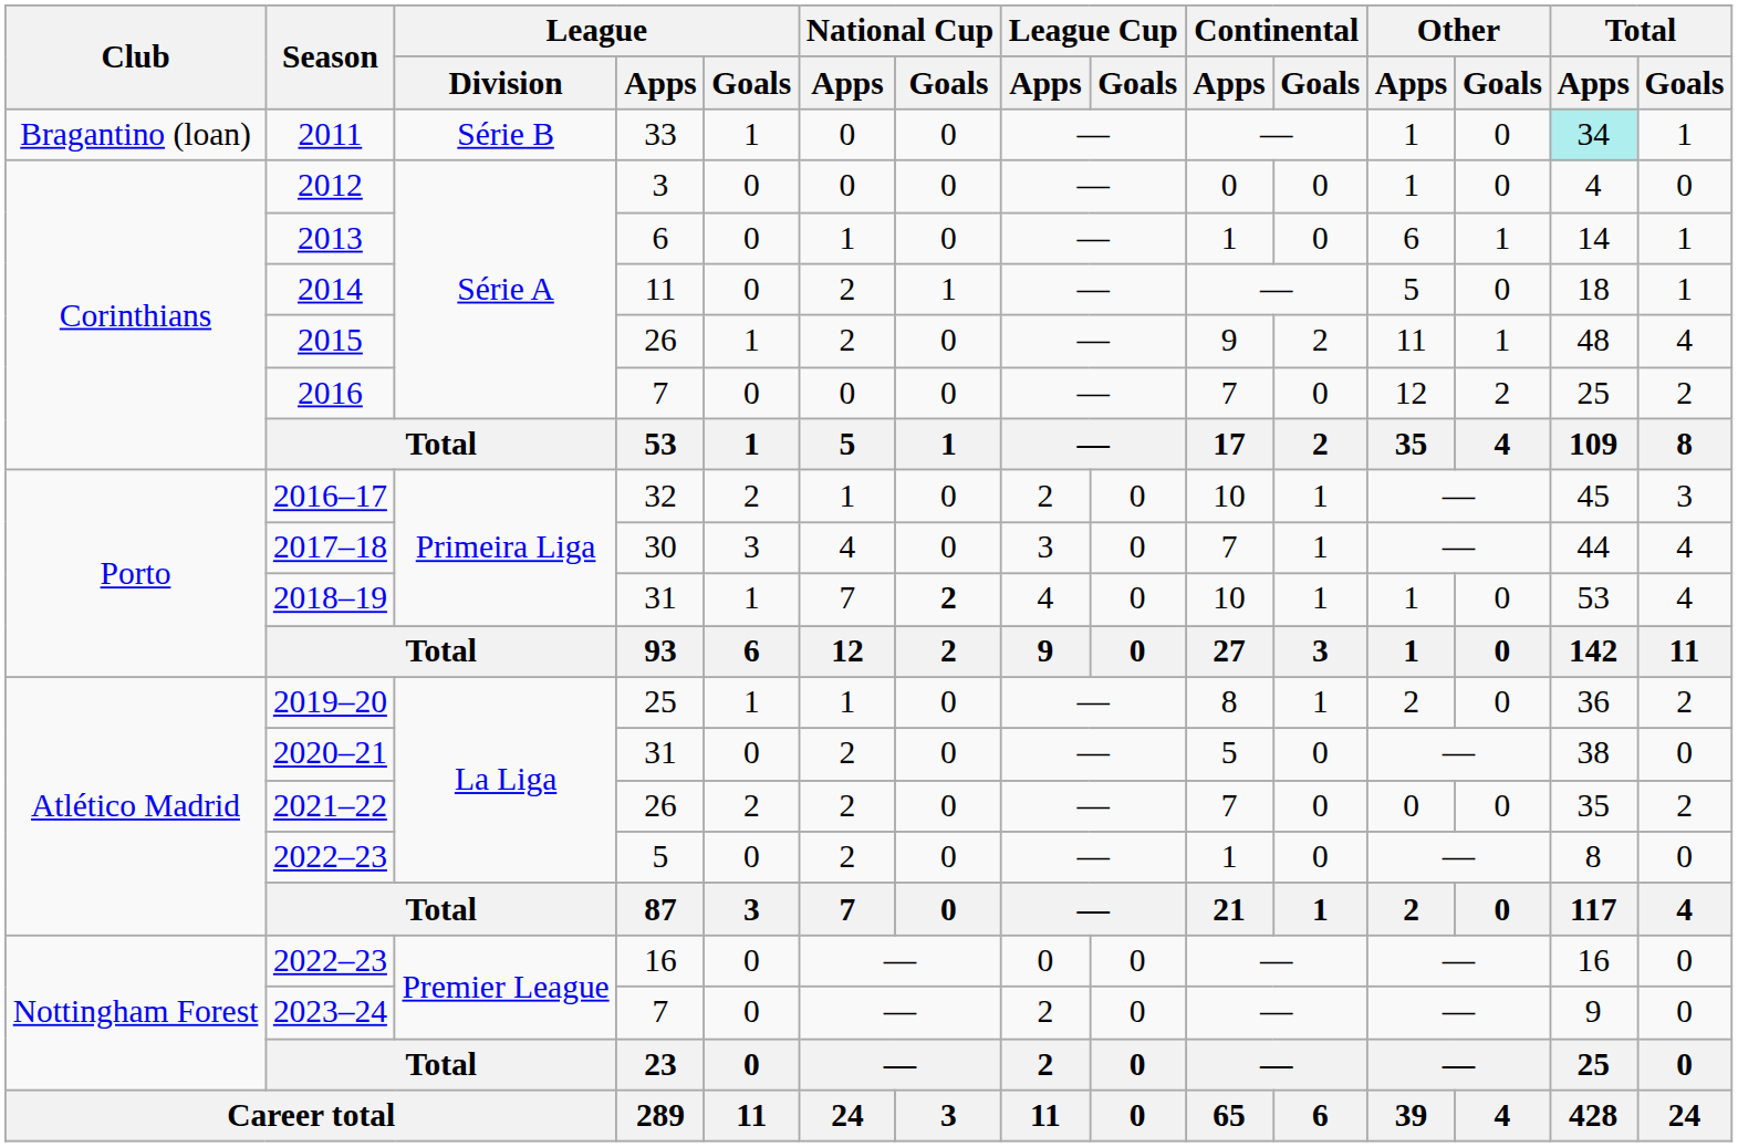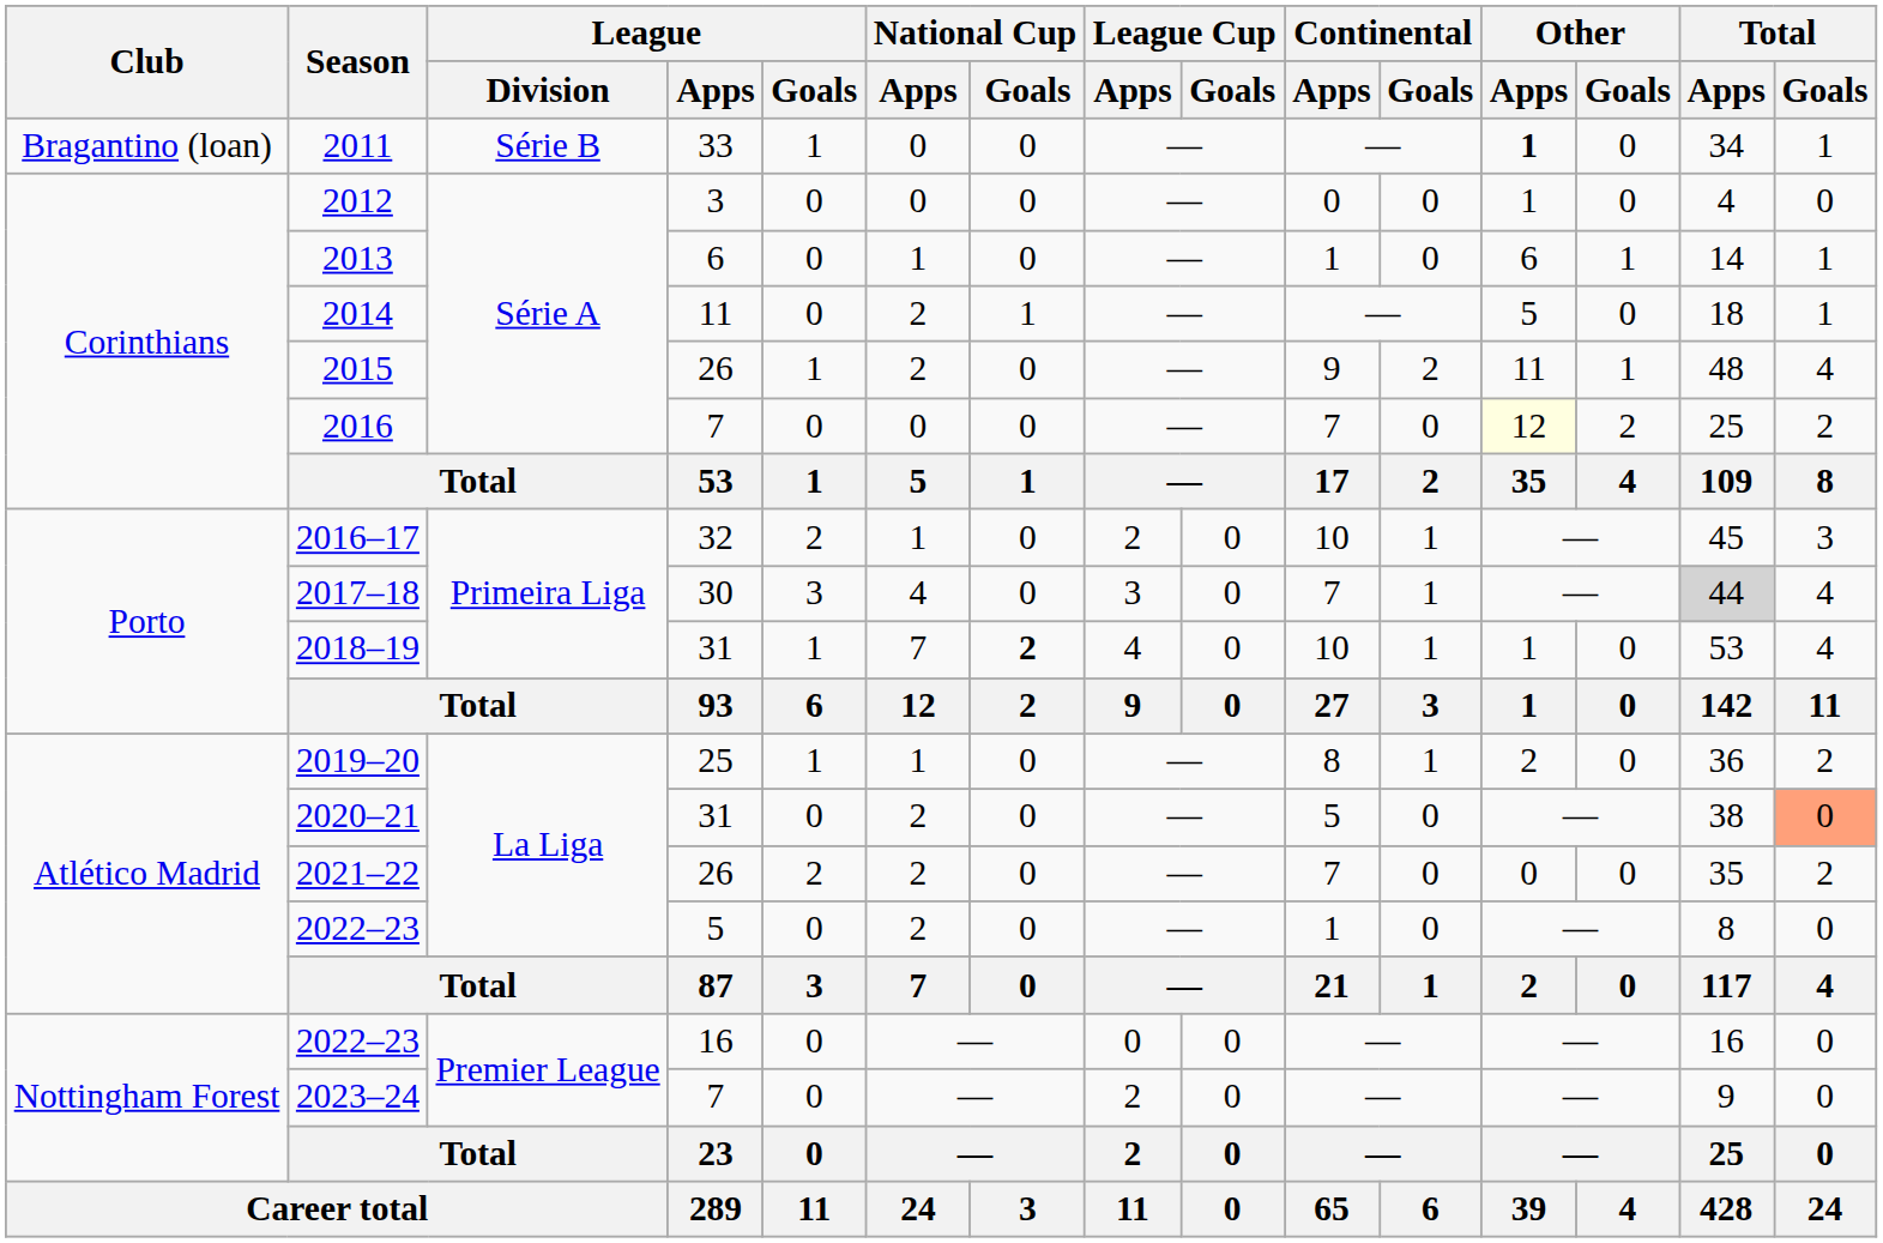2011 | Other / Apps: normal -> bold
2011 | Total / Apps: paleturquoise background -> no background
2016 | Other / Apps: no background -> lightyellow background
2017–18 | Total / Apps: no background -> lightgrey background
2020–21 | Total / Goals: no background -> lightsalmon background
